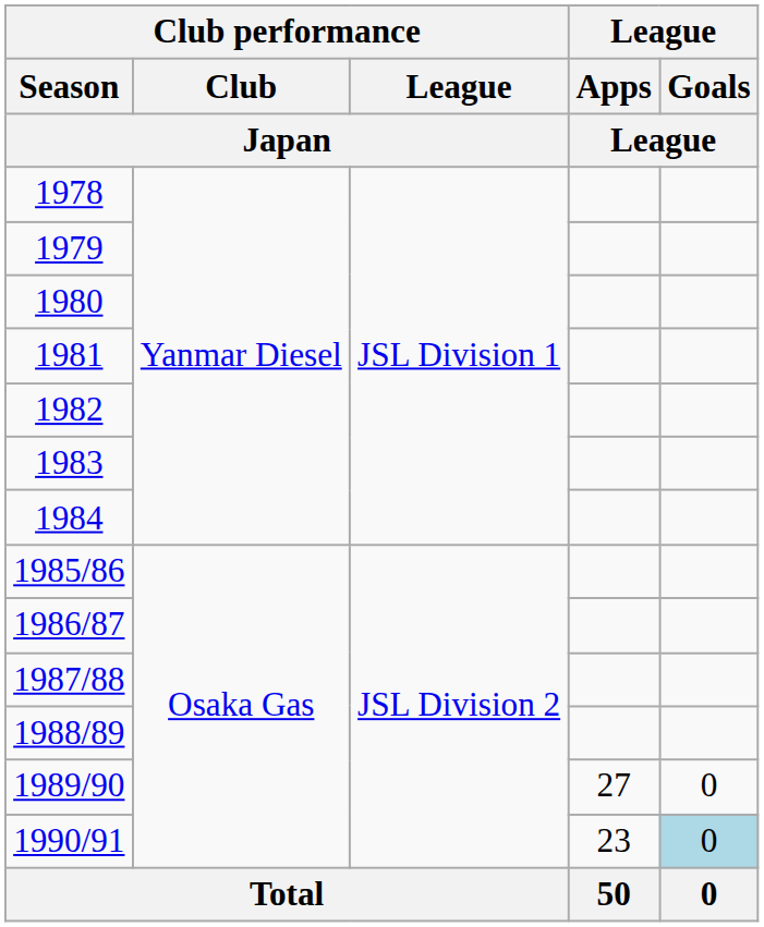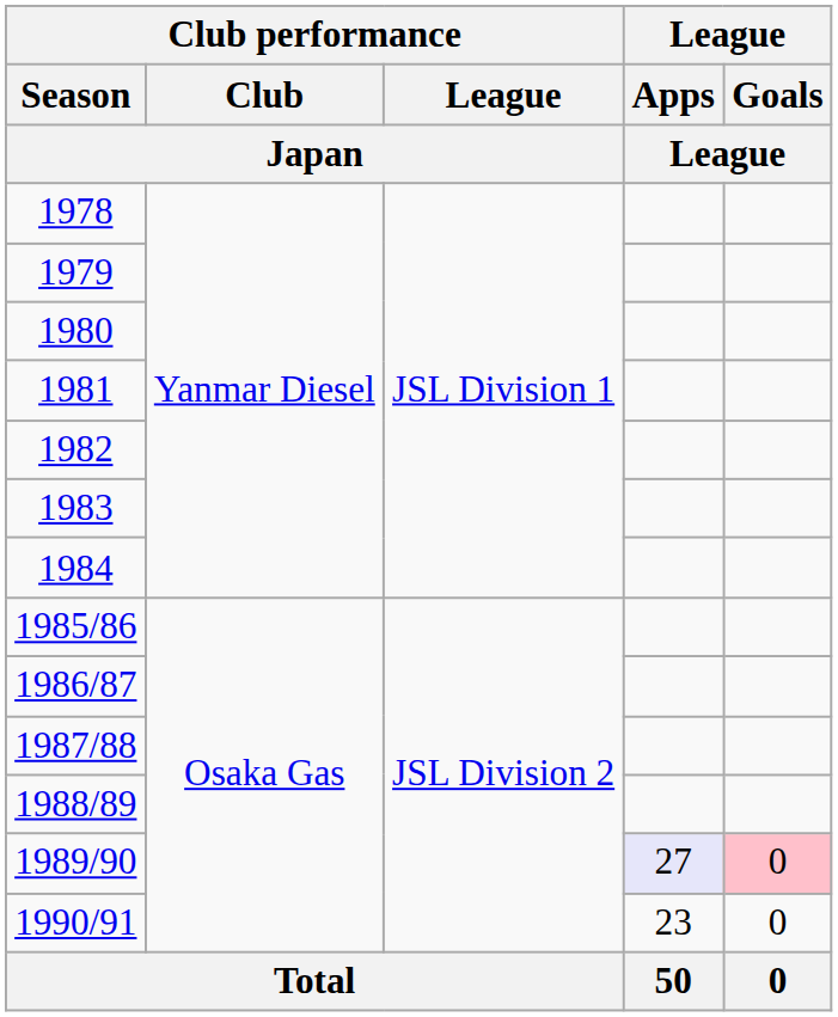1989/90 | League / Apps / League: no background -> lavender background
1989/90 | League / Goals / League: no background -> pink background
1990/91 | League / Goals / League: lightblue background -> no background
